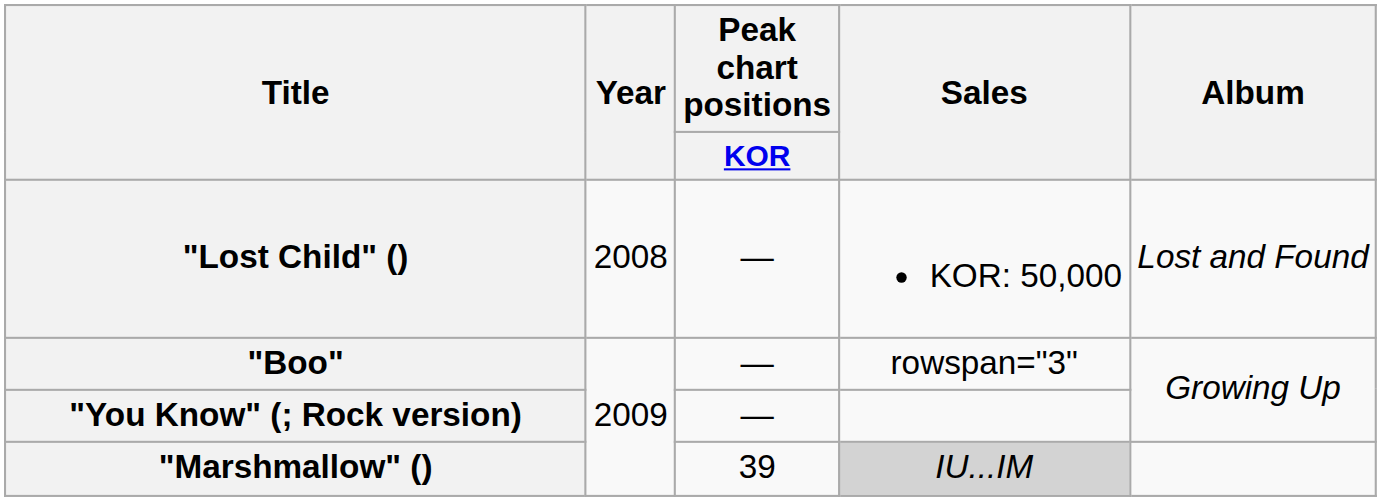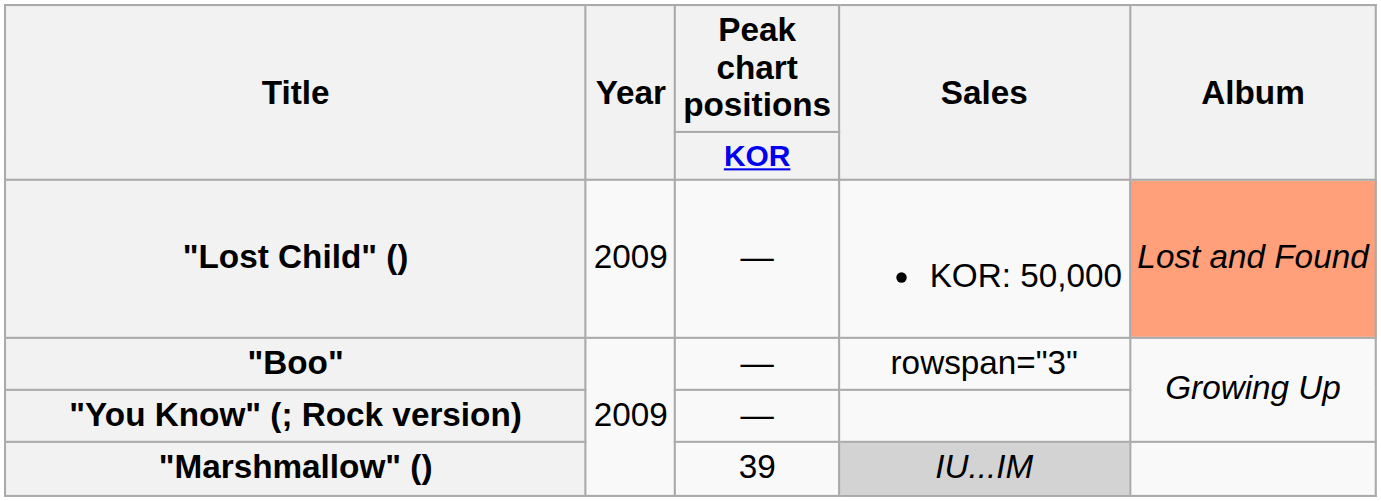"Lost Child" () | Year: 2008 -> 2009
"Lost Child" () | Album: no background -> lightsalmon background
